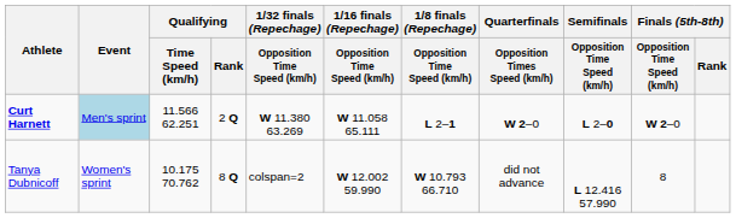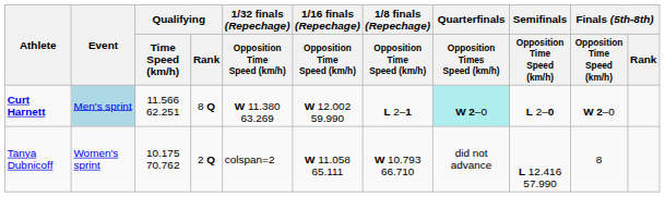Curt Harnett | Qualifying / Rank: 2 Q -> 8 Q
Curt Harnett | 1/16 finals (Repechage) / Opposition Time Speed (km/h): W 11.058 65.111 -> W 12.002 59.990
Curt Harnett | Quarterfinals / Opposition Times Speed (km/h): no background -> paleturquoise background
Tanya Dubnicoff | Qualifying / Rank: 8 Q -> 2 Q
Tanya Dubnicoff | 1/16 finals (Repechage) / Opposition Time Speed (km/h): W 12.002 59.990 -> W 11.058 65.111
